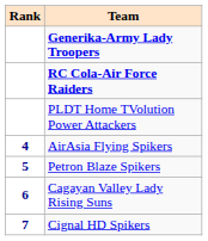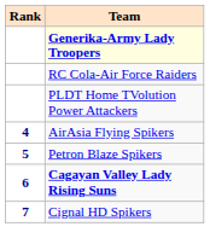Generika-Army Lady Troopers | Team: no background -> lightyellow background
RC Cola-Air Force Raiders | Team: bold -> normal
Cagayan Valley Lady Rising Suns | Team: normal -> bold
